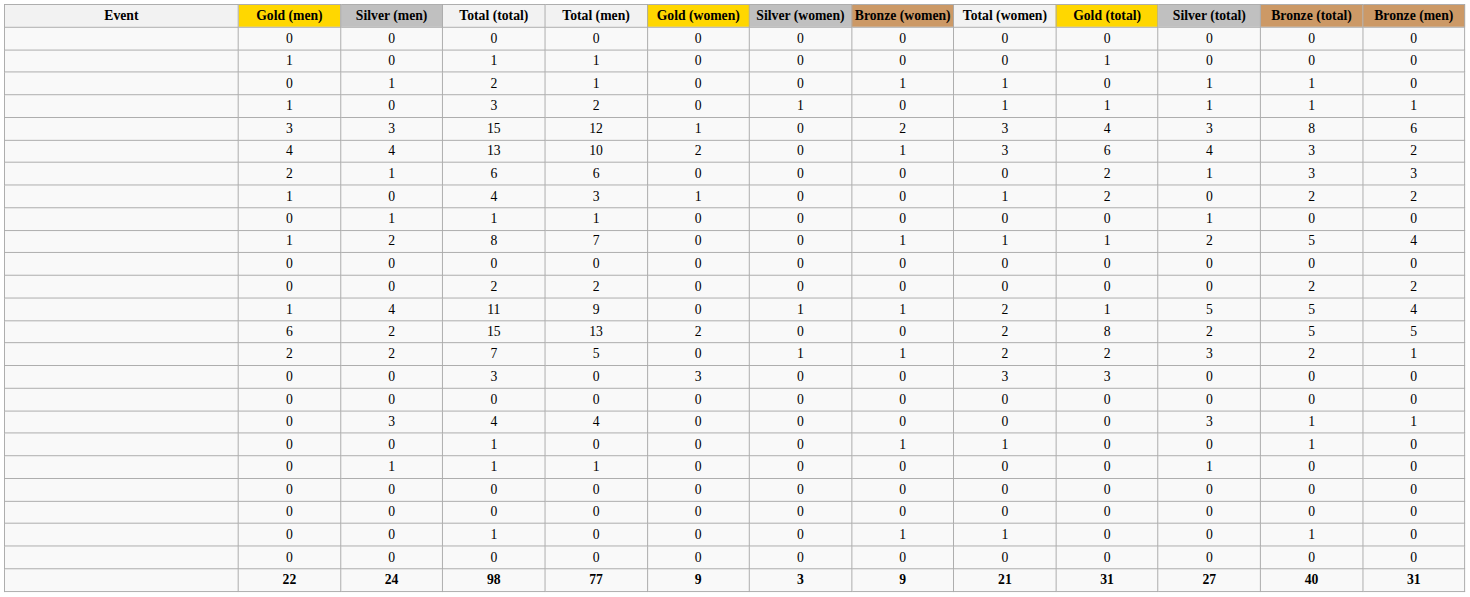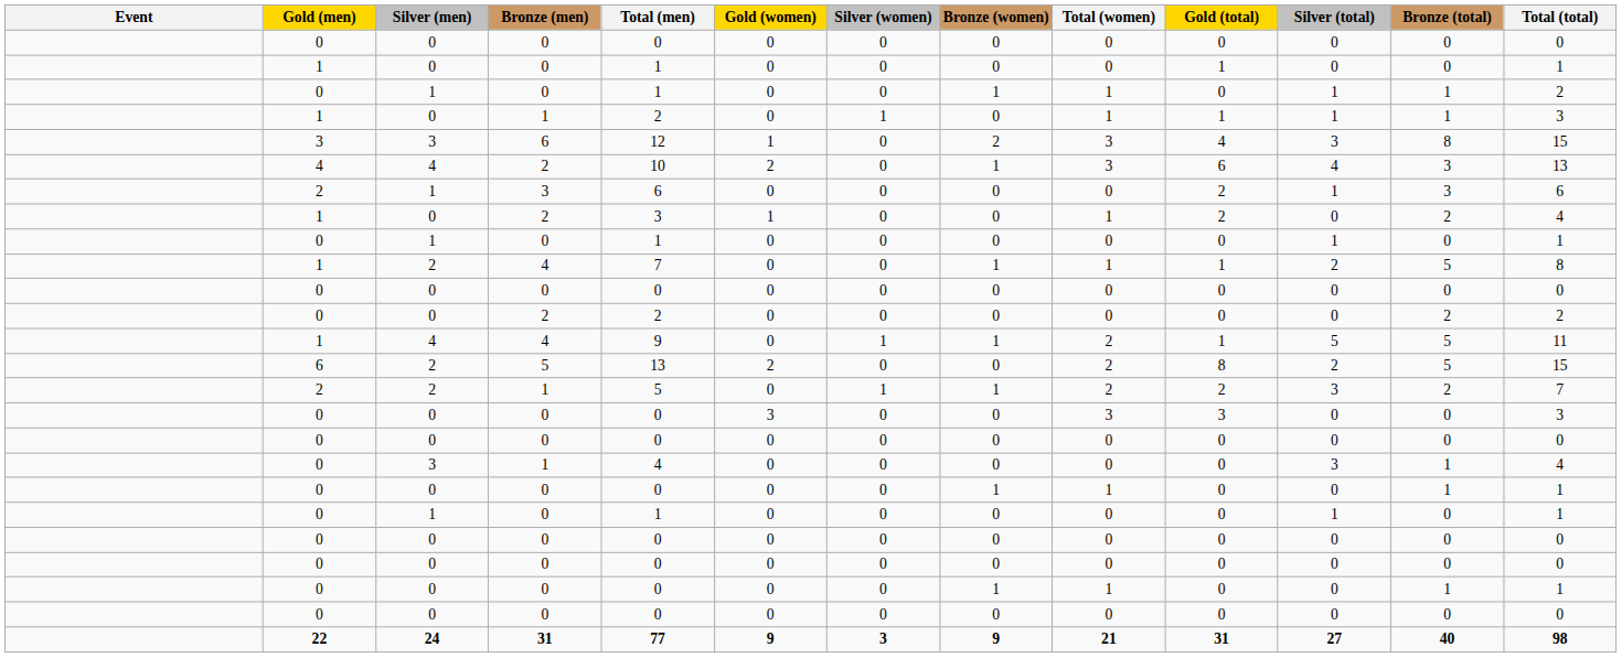columns swapped: Bronze (men) <-> Total (total)
